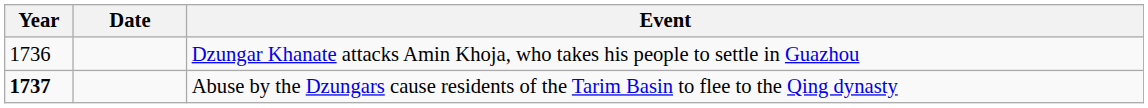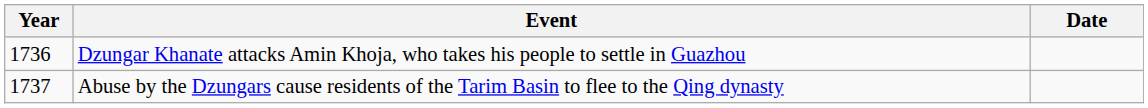columns swapped: Date <-> Event
row 3 | Year: bold -> normal
